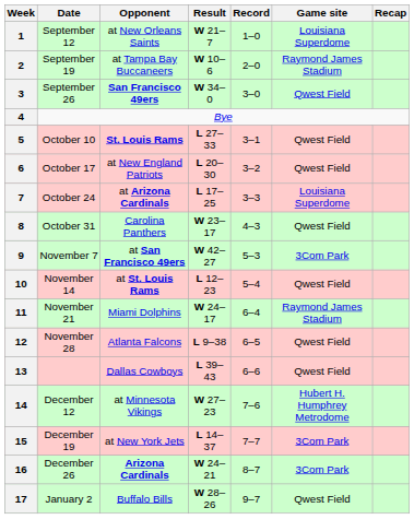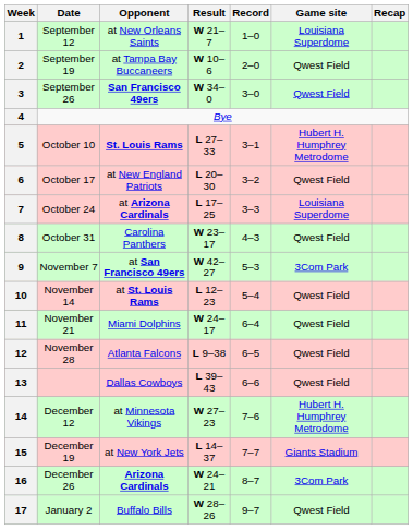2 | Game site: Raymond James Stadium -> Qwest Field
5 | Game site: Qwest Field -> Hubert H. Humphrey Metrodome
11 | Game site: Raymond James Stadium -> Qwest Field
15 | Game site: 3Com Park -> Giants Stadium
